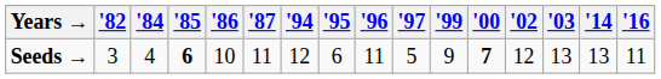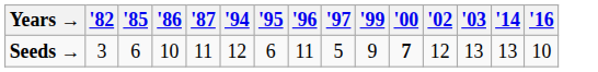- column: '84 | 4
Seeds → | '85: bold -> normal
Seeds → | '16: 11 -> 10
